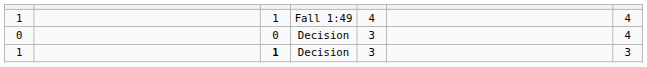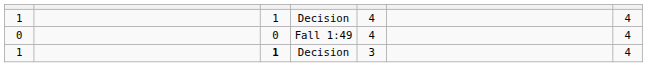row 2 | column 4: Fall 1:49 -> Decision
row 3 | column 4: Decision -> Fall 1:49
row 3 | column 5: 3 -> 4
row 4 | column 7: 3 -> 4
